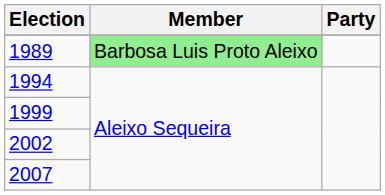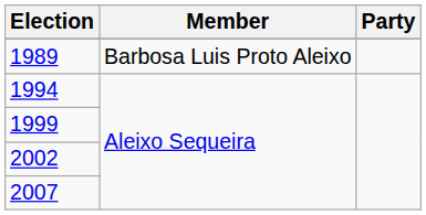1989 | Member: lightgreen background -> no background
